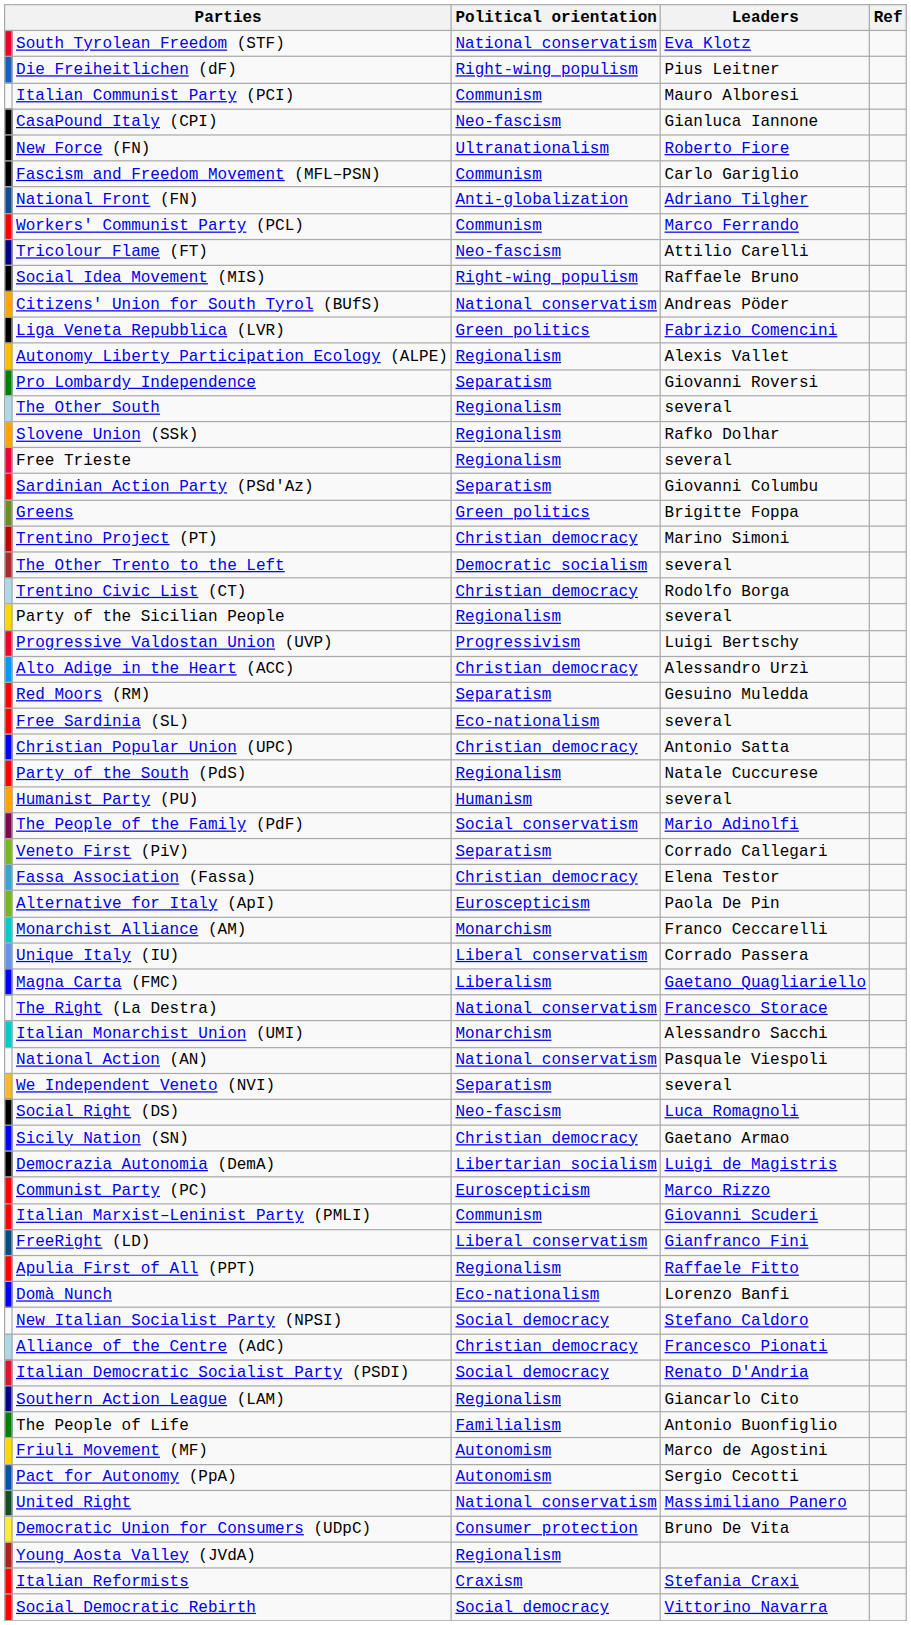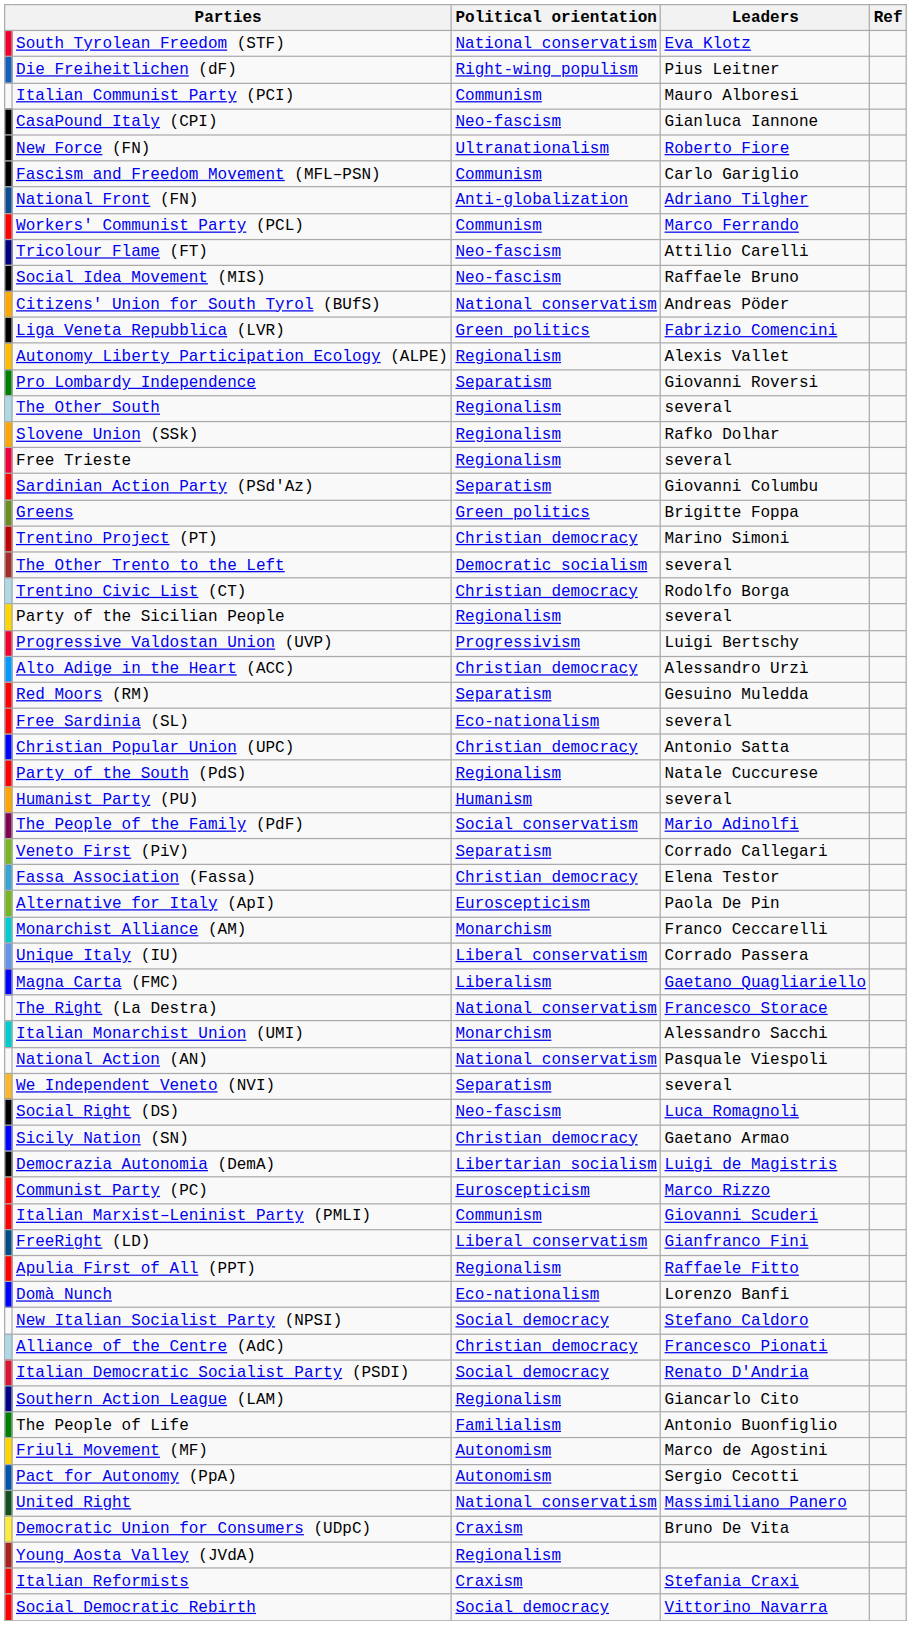Social Idea Movement (MIS) | Political orientation: Right-wing populism -> Neo-fascism
Democratic Union for Consumers (UDpC) | Political orientation: Consumer protection -> Craxism
